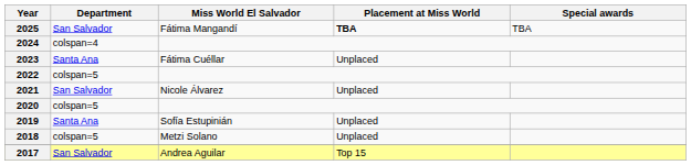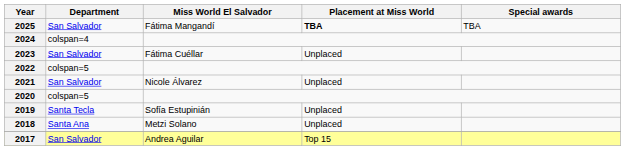2023 | Department: Santa Ana -> San Salvador
2019 | Department: Santa Ana -> Santa Tecla
2018 | Department: colspan=5 -> Santa Ana
